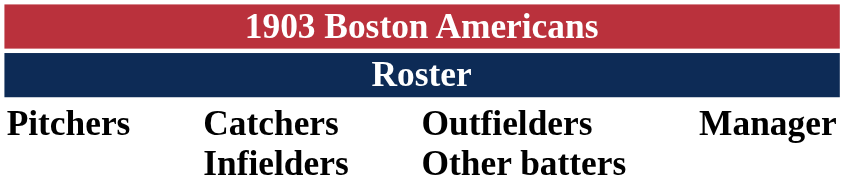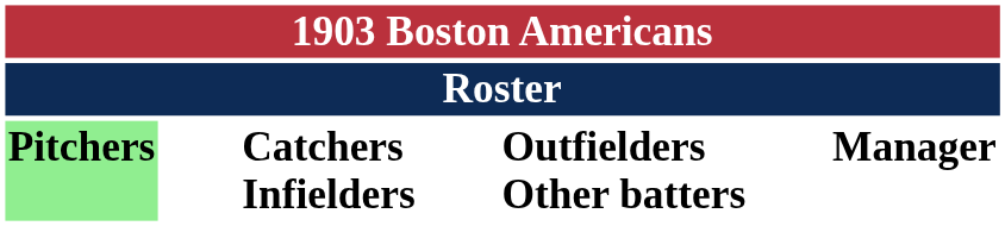Pitchers | column 1: no background -> lightgreen background
